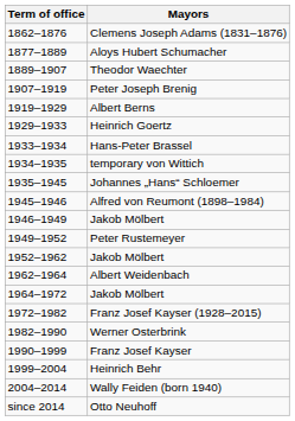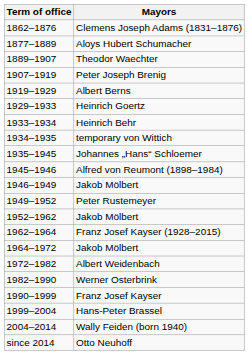row 8 | Mayors: Hans-Peter Brassel -> Heinrich Behr
row 15 | Mayors: Albert Weidenbach -> Franz Josef Kayser (1928–2015)
row 17 | Mayors: Franz Josef Kayser (1928–2015) -> Albert Weidenbach
row 20 | Mayors: Heinrich Behr -> Hans-Peter Brassel
